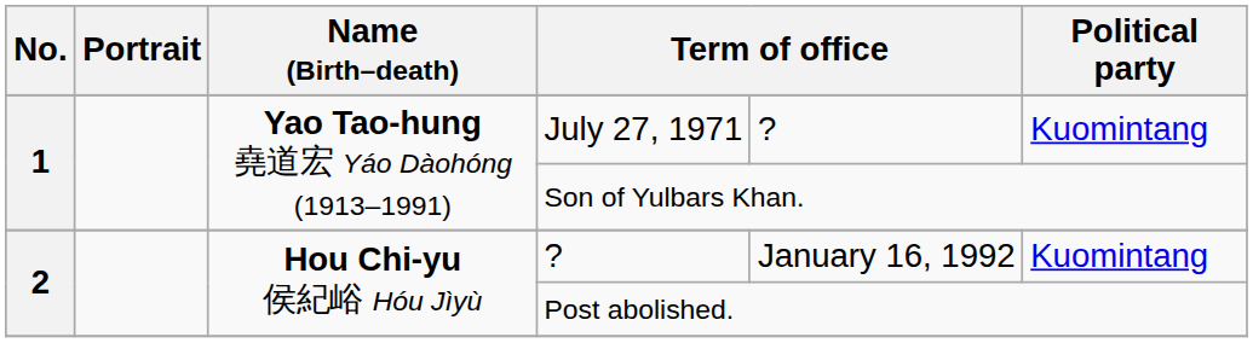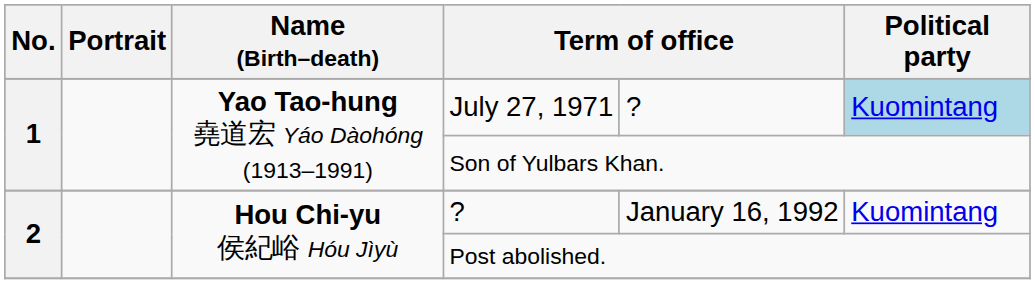July 27, 1971 | Political party: no background -> lightblue background
